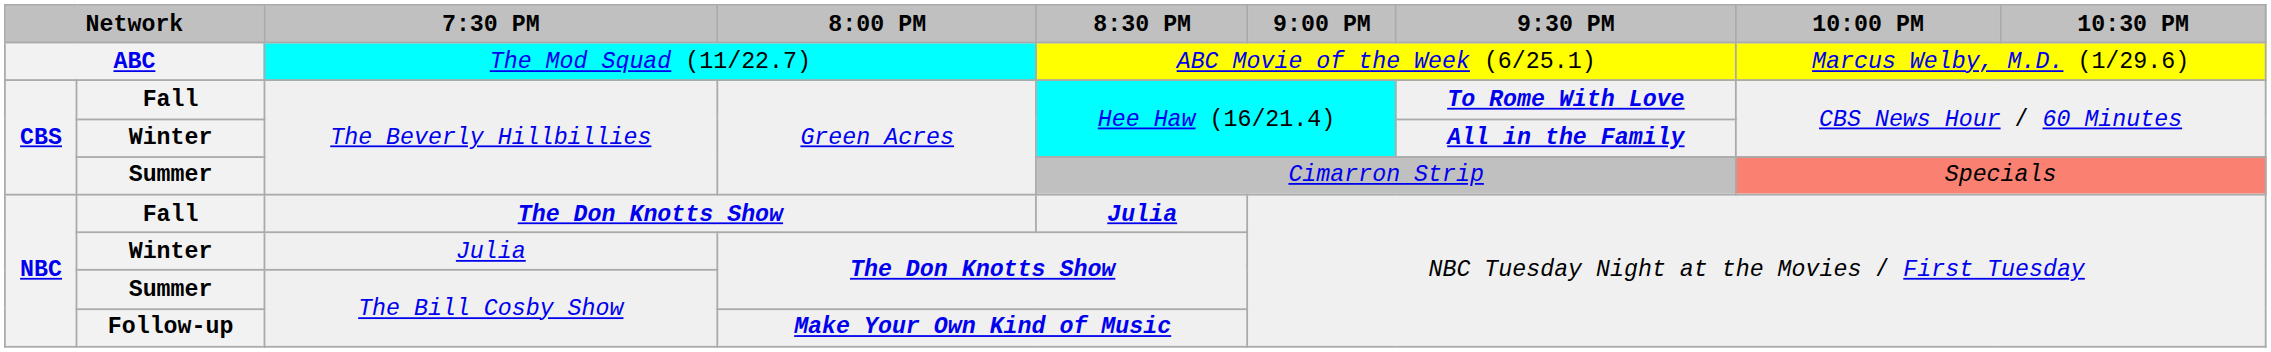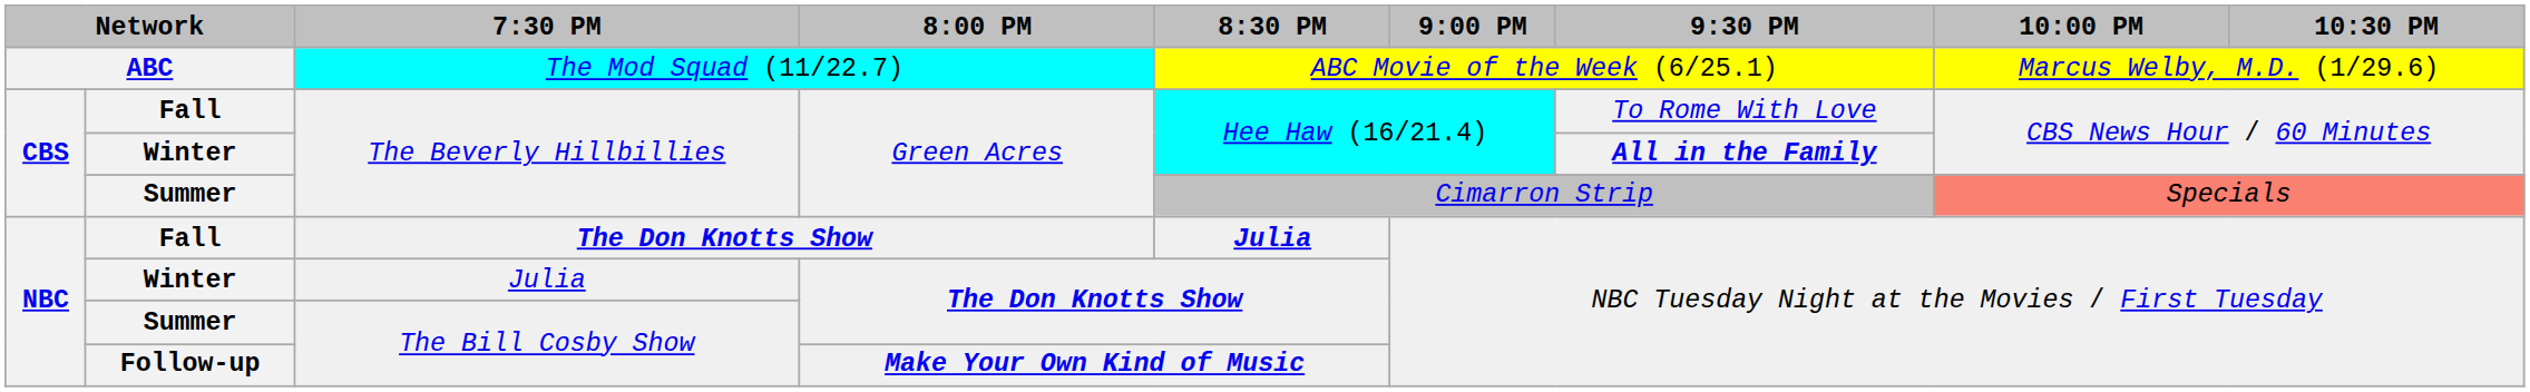Fall / The Beverly Hillbillies | 9:30 PM: bold -> normal
